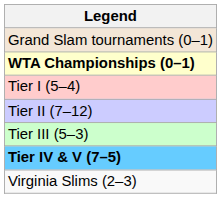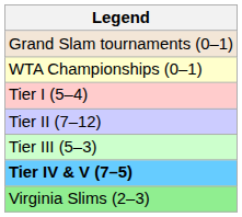row 3 | column 1: bold -> normal
row 8 | column 1: no background -> lightgreen background
